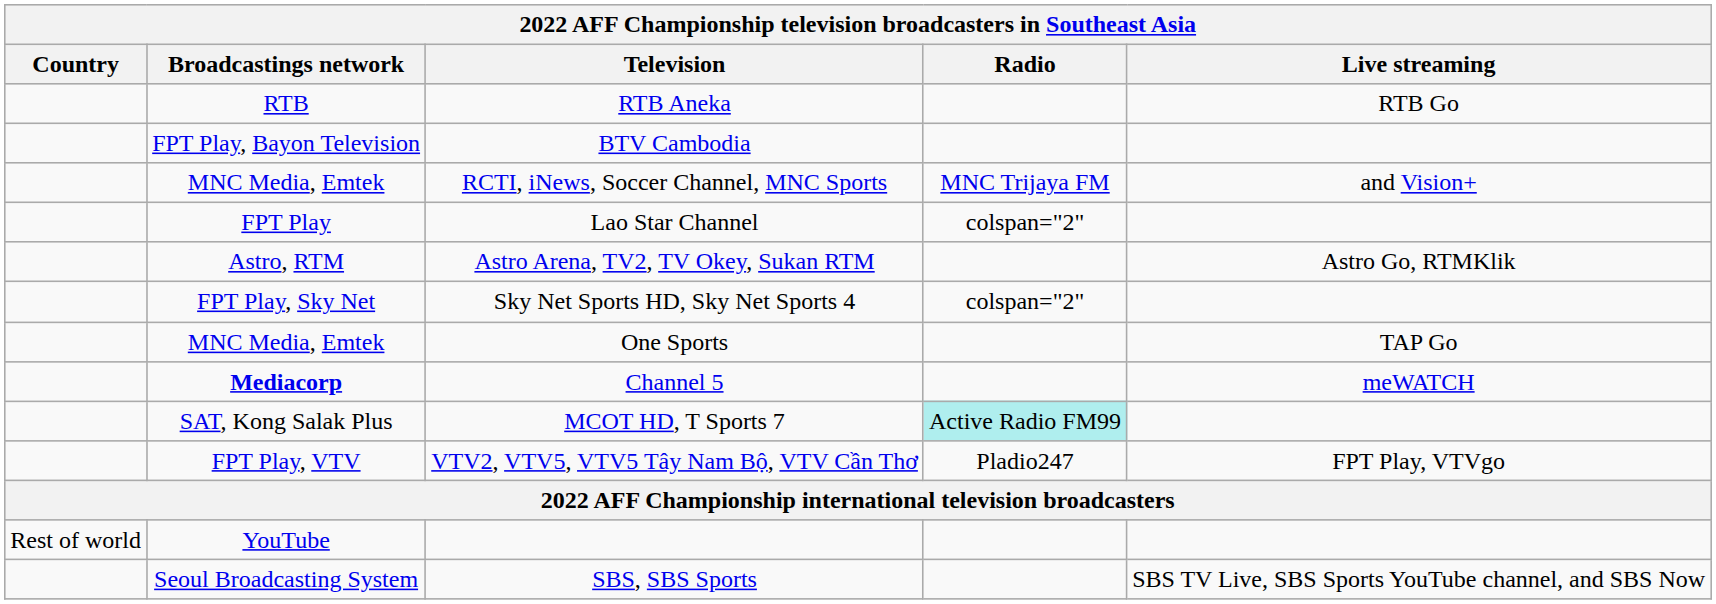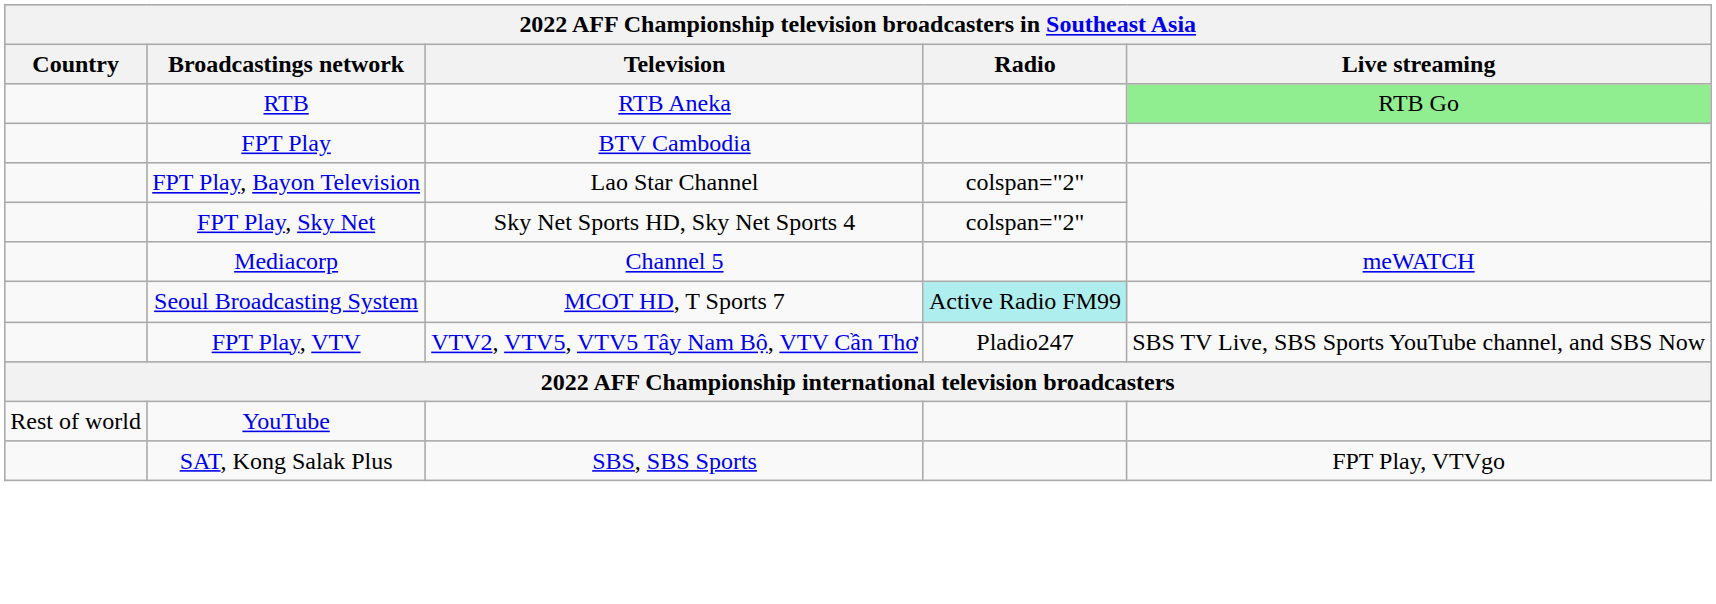RTB Aneka | Live streaming: no background -> lightgreen background
BTV Cambodia | Broadcastings network: FPT Play, Bayon Television -> FPT Play
- row: MNC Media, Emtek | RCTI, iNews, Soccer Channel, MNC Sports | MNC Trijaya FM | and Vision+
Lao Star Channel | Broadcastings network: FPT Play -> FPT Play, Bayon Television
- row: Astro, RTM | Astro Arena, TV2, TV Okey, Sukan RTM | Astro Go, RTMKlik
- row: MNC Media, Emtek | One Sports | TAP Go
Channel 5 | Broadcastings network: bold -> normal
MCOT HD, T Sports 7 | Broadcastings network: SAT, Kong Salak Plus -> Seoul Broadcasting System
VTV2, VTV5, VTV5 Tây Nam Bộ, VTV Cần Thơ | Live streaming: FPT Play, VTVgo -> SBS TV Live, SBS Sports YouTube channel, and SBS Now
SBS, SBS Sports | Broadcastings network: Seoul Broadcasting System -> SAT, Kong Salak Plus
SBS, SBS Sports | Live streaming: SBS TV Live, SBS Sports YouTube channel, and SBS Now -> FPT Play, VTVgo
